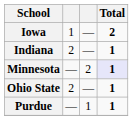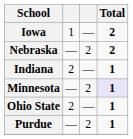+ row: Nebraska | — | 2 | 2
Purdue | column 3: 1 -> 2
